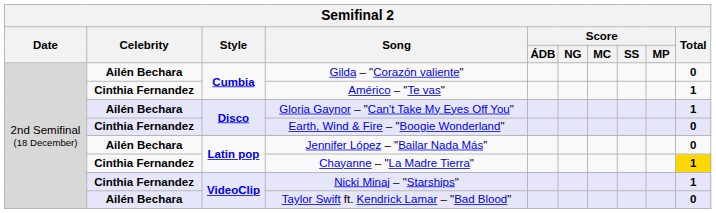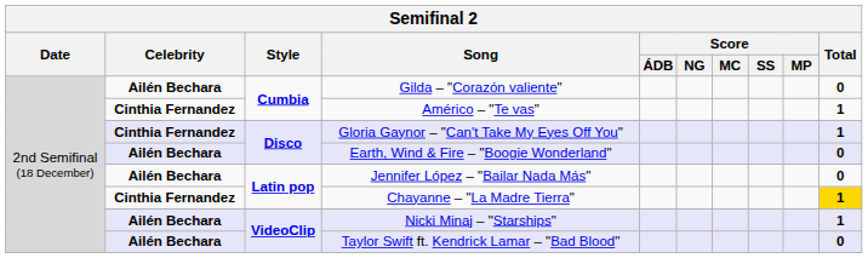Gloria Gaynor – "Can't Take My Eyes Off You" | Celebrity: Ailén Bechara -> Cinthia Fernandez
Earth, Wind & Fire – "Boogie Wonderland" | Celebrity: Cinthia Fernandez -> Ailén Bechara
Nicki Minaj – "Starships" | Celebrity: Cinthia Fernandez -> Ailén Bechara
